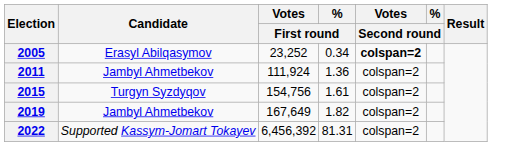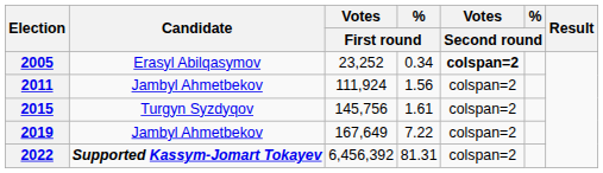2011 | % / First round: 1.36 -> 1.56
2015 | Votes / First round: 154,756 -> 145,756
2019 | % / First round: 1.82 -> 7.22
2022 | Candidate: normal -> bold
